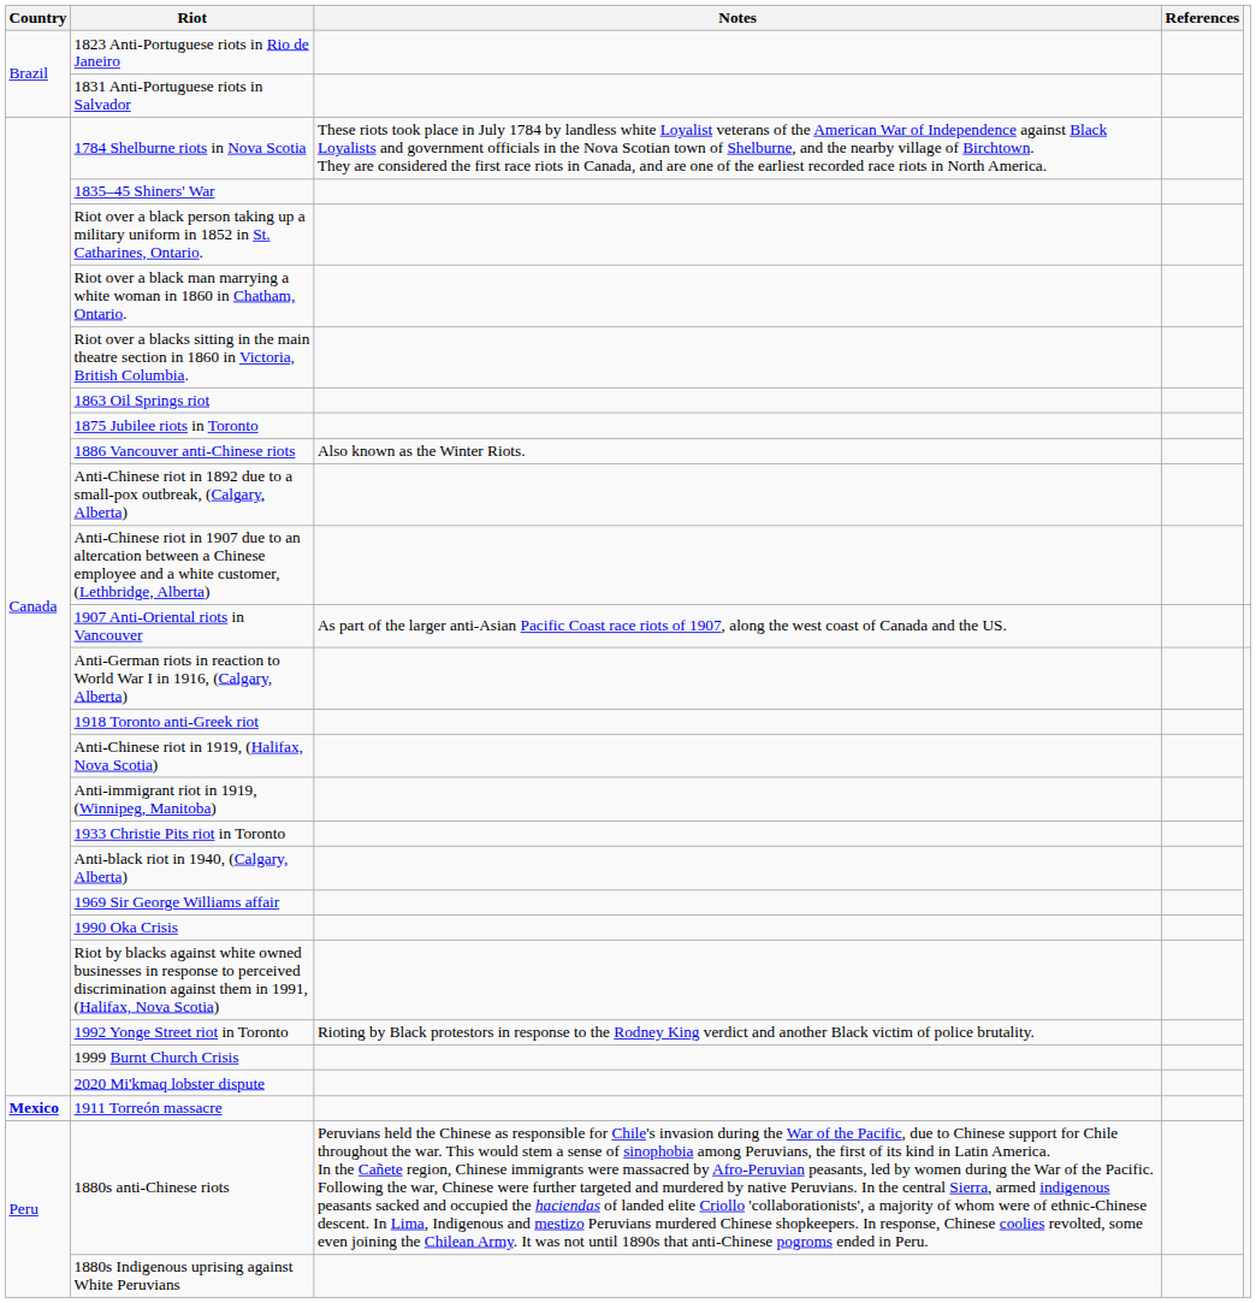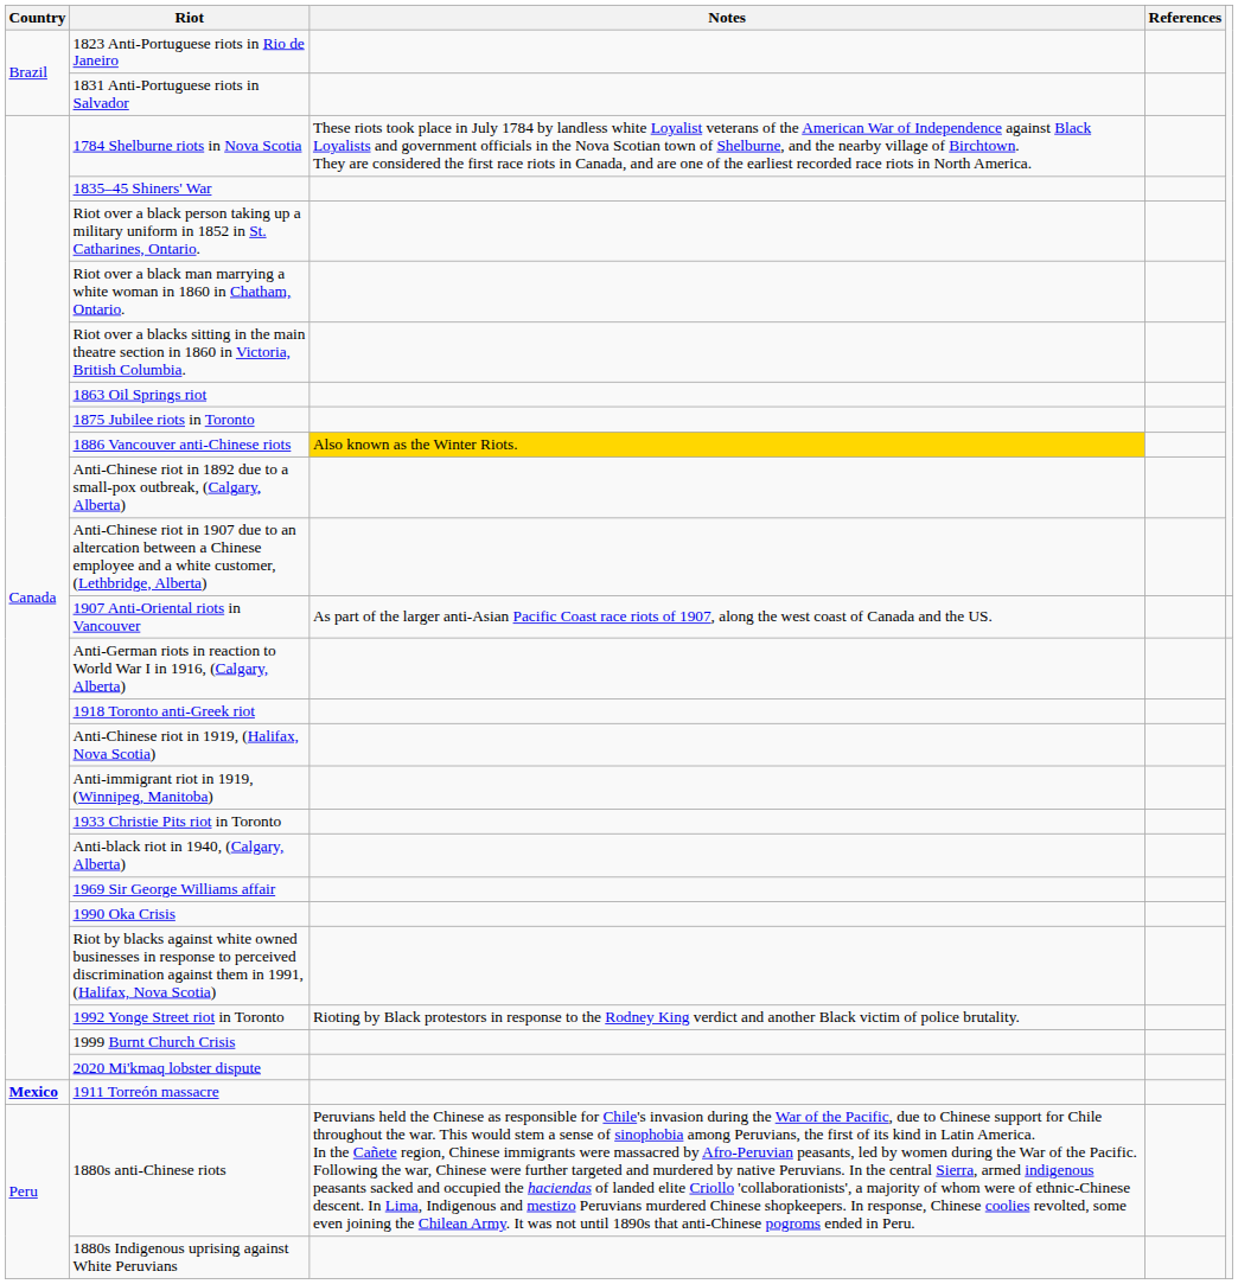1886 Vancouver anti-Chinese riots | Notes: no background -> gold background
